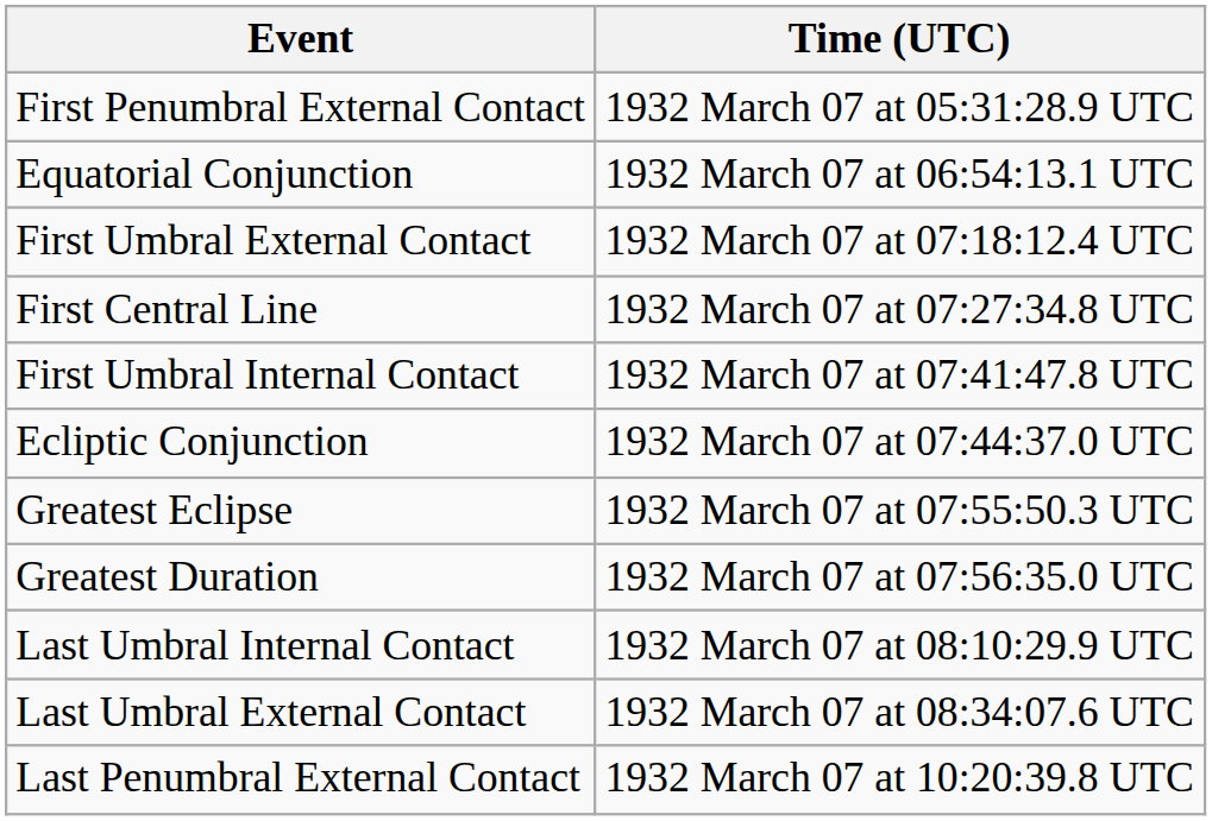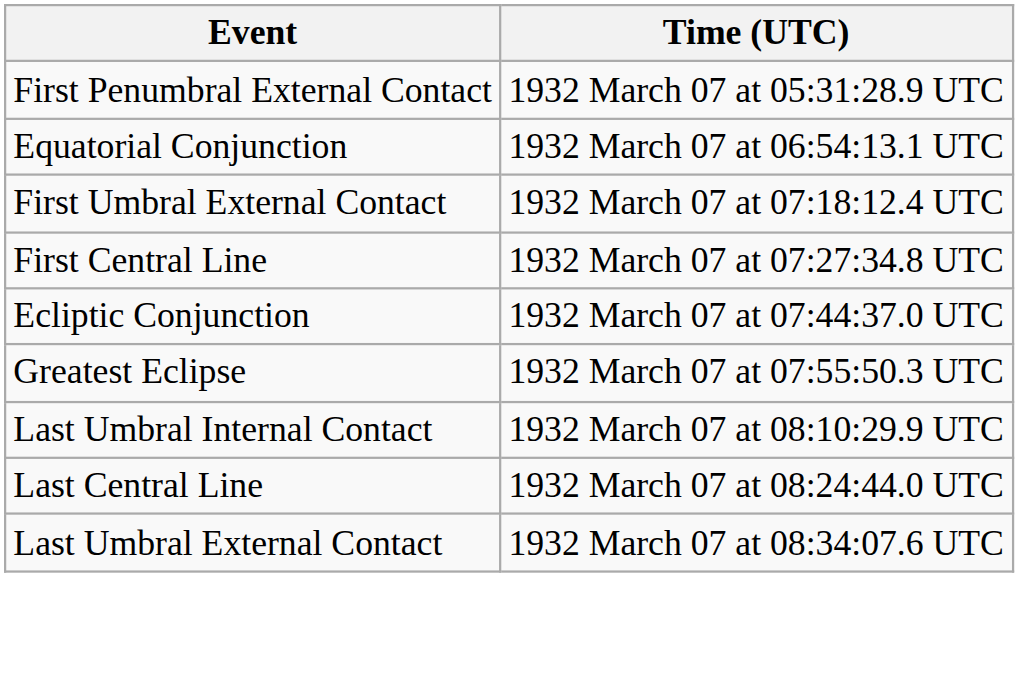- row: First Umbral Internal Contact | 1932 March 07 at 07:41:47.8 UTC
- row: Greatest Duration | 1932 March 07 at 07:56:35.0 UTC
+ row: Last Central Line | 1932 March 07 at 08:24:44.0 UTC
- row: Last Penumbral External Contact | 1932 March 07 at 10:20:39.8 UTC
